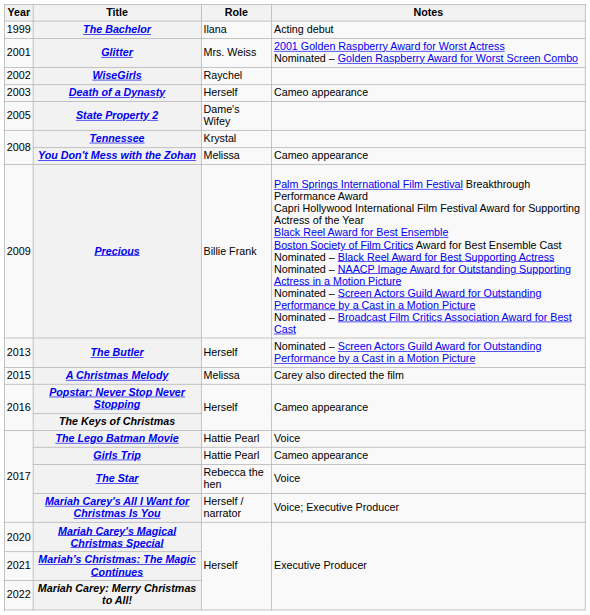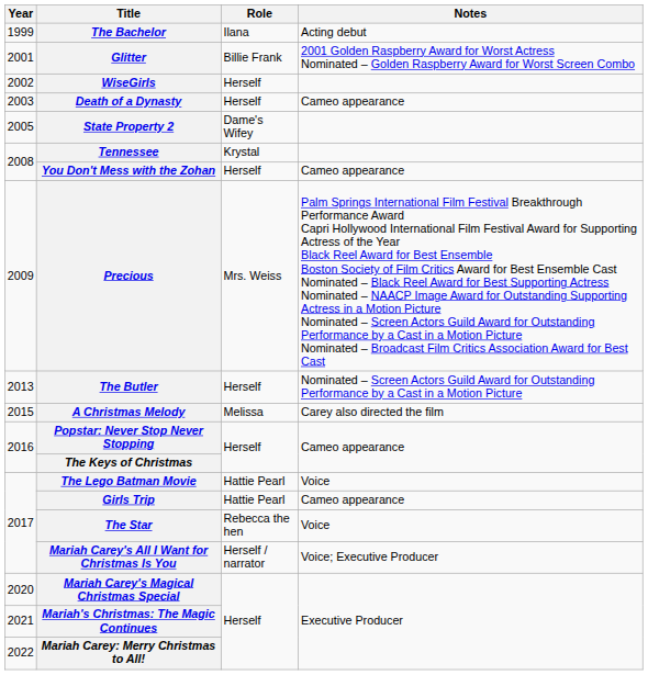Glitter | Role: Mrs. Weiss -> Billie Frank
WiseGirls | Role: Raychel -> Herself
You Don't Mess with the Zohan | Role: Melissa -> Herself
Precious | Role: Billie Frank -> Mrs. Weiss
